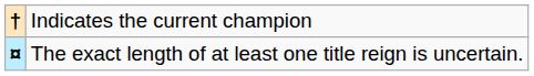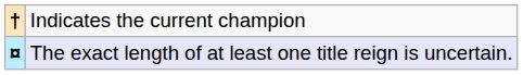¤ | column 2: no background -> lavender background
